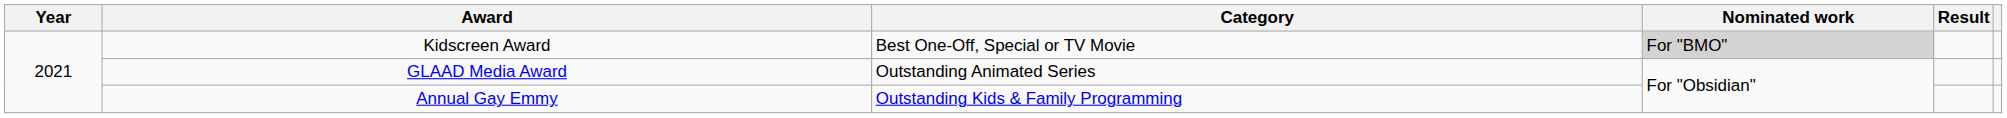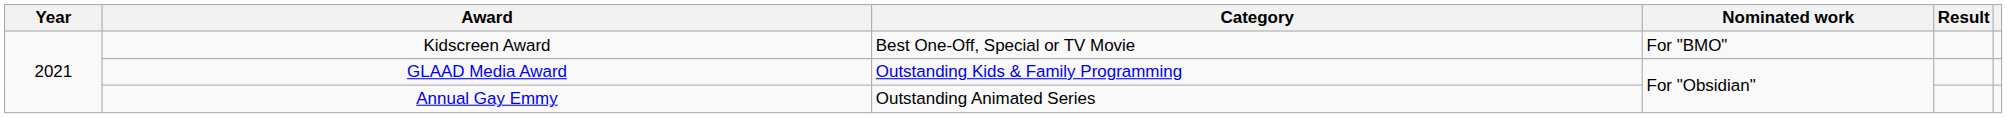Kidscreen Award | Nominated work: lightgrey background -> no background
GLAAD Media Award | Category: Outstanding Animated Series -> Outstanding Kids & Family Programming
Annual Gay Emmy | Category: Outstanding Kids & Family Programming -> Outstanding Animated Series
